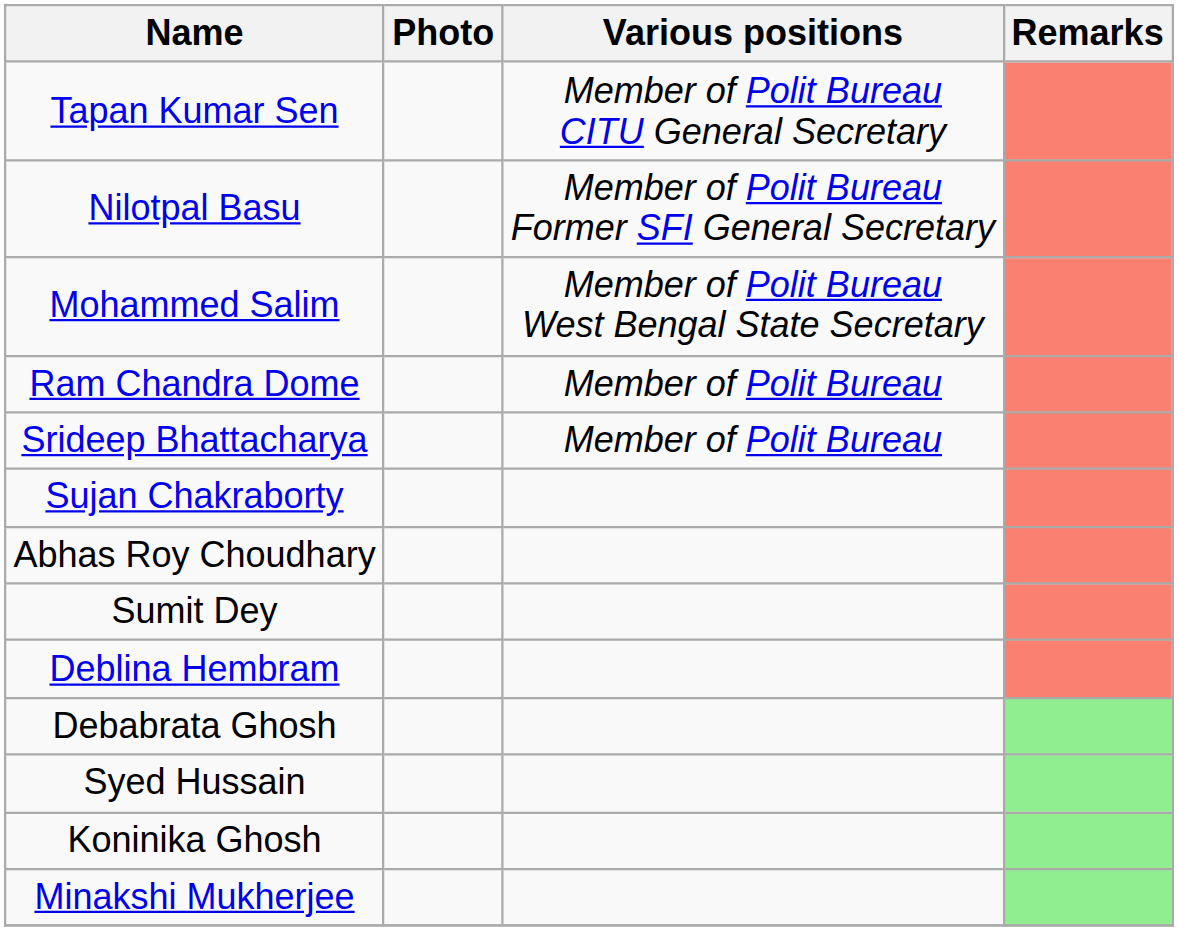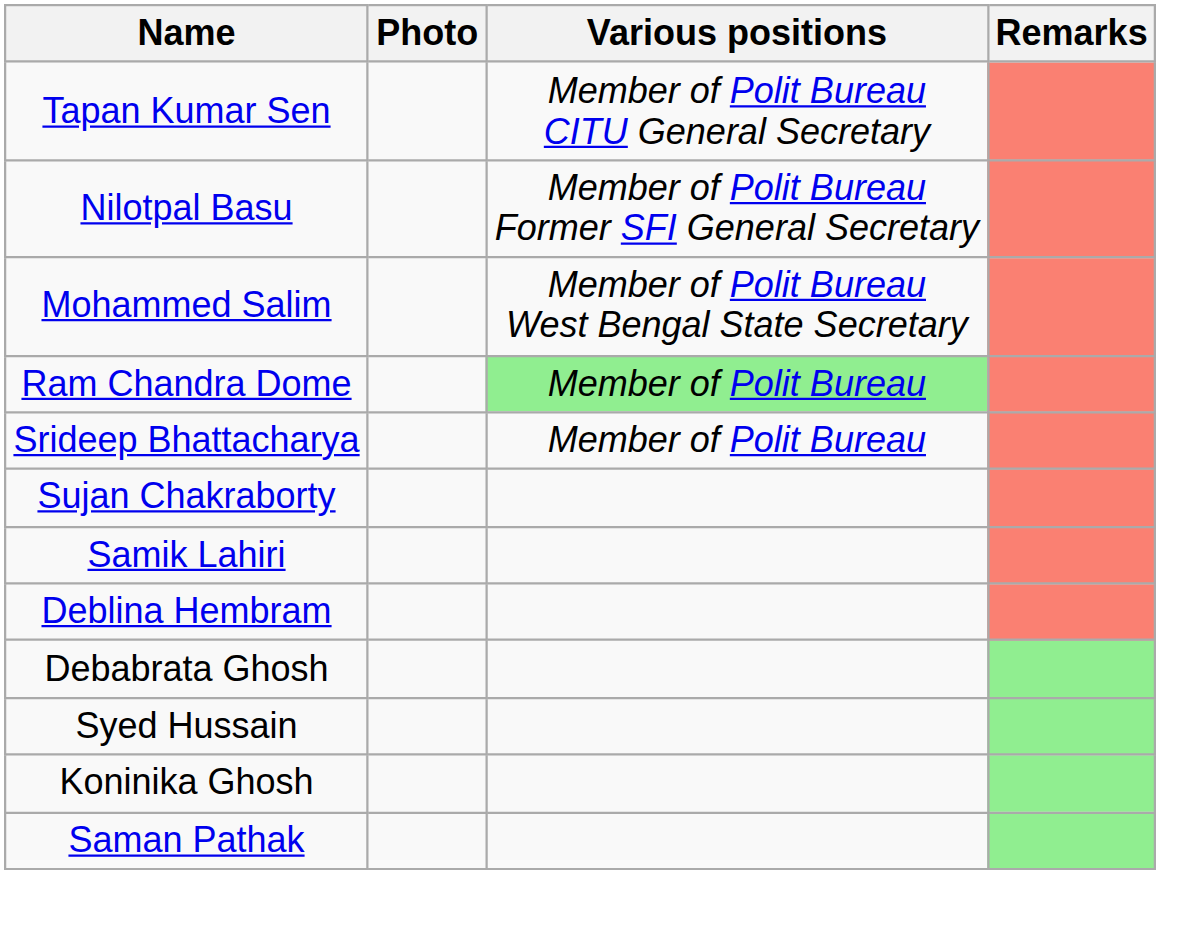Ram Chandra Dome | Various positions: no background -> lightgreen background
- row: Abhas Roy Choudhary
+ row: Samik Lahiri
- row: Sumit Dey
- row: Minakshi Mukherjee
+ row: Saman Pathak
